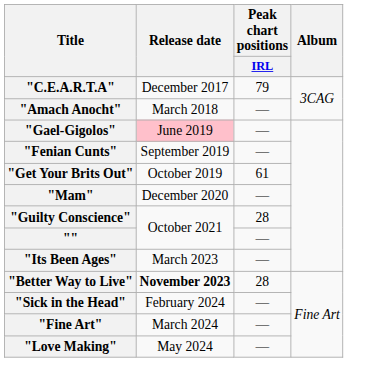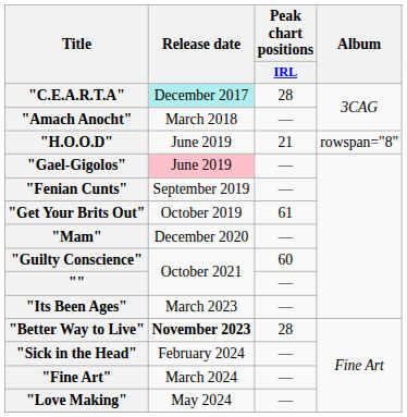"C.E.A.R.T.A" | Release date: no background -> paleturquoise background
"C.E.A.R.T.A" | Peak chart positions / IRL: 79 -> 28
+ row: "H.O.O.D" | June 2019 | 21 | rowspan="8"
"Guilty Conscience" | Peak chart positions / IRL: 28 -> 60
